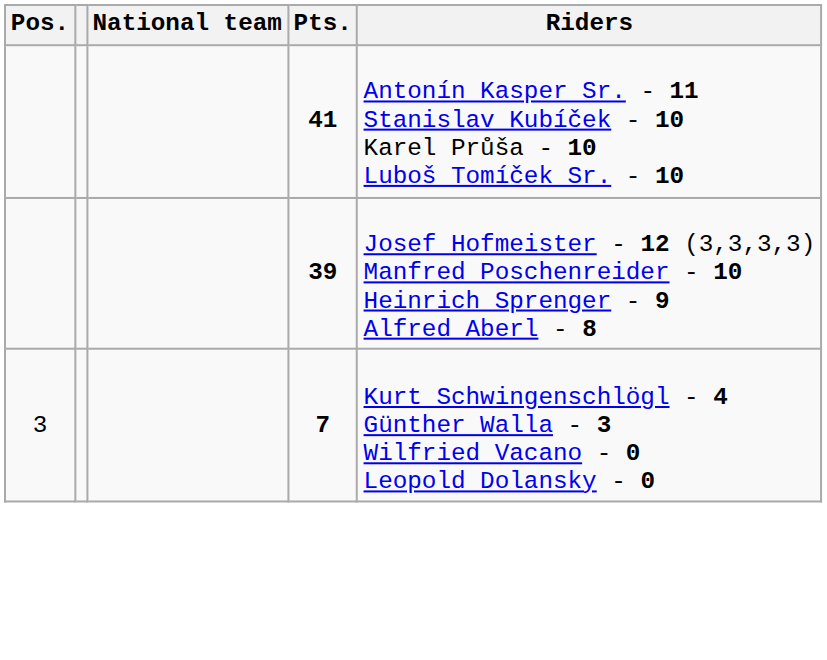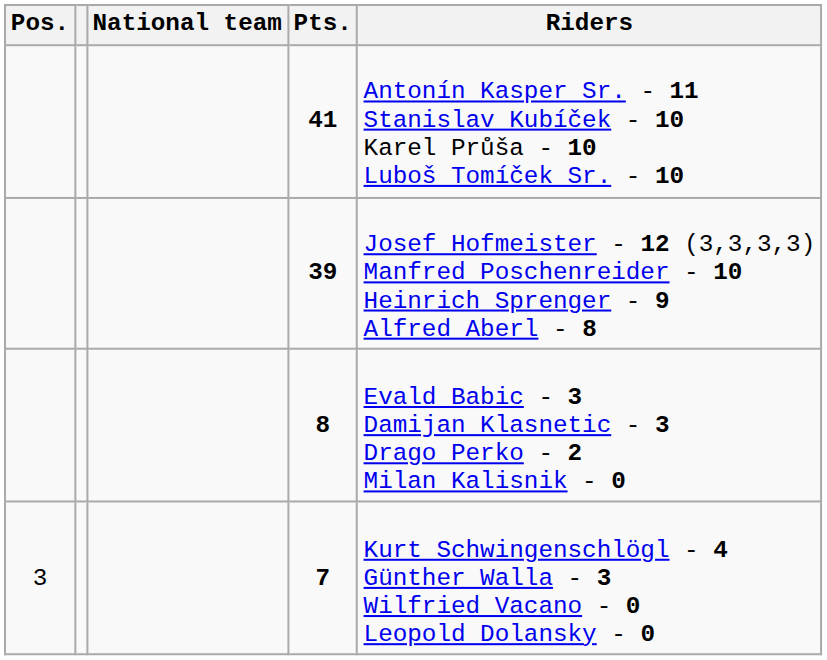+ row: 8 | Evald Babic - 3 Damijan Klasnetic - 3 Drago Perko - 2 Milan Kalisnik - 0
